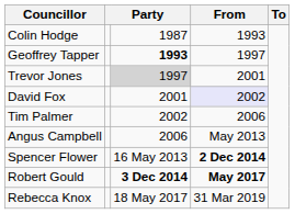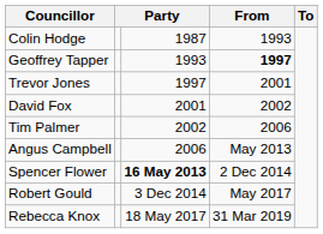Geoffrey Tapper | column 3: bold -> normal
Geoffrey Tapper | From: normal -> bold
Trevor Jones | column 3: lightgrey background -> no background
David Fox | From: lavender background -> no background
Spencer Flower | column 3: normal -> bold
Spencer Flower | From: bold -> normal
Robert Gould | column 3: bold -> normal
Robert Gould | From: bold -> normal
